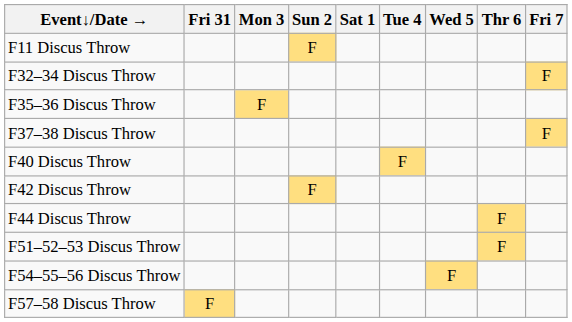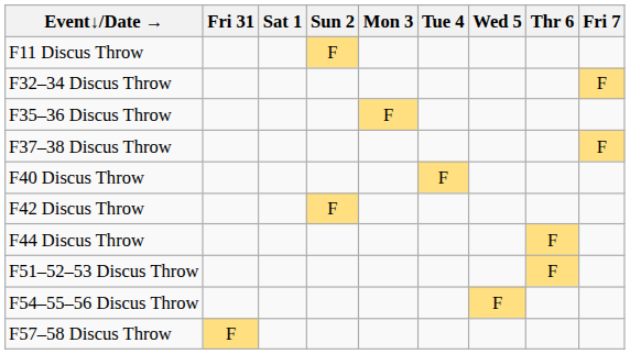columns swapped: Sat 1 <-> Mon 3
